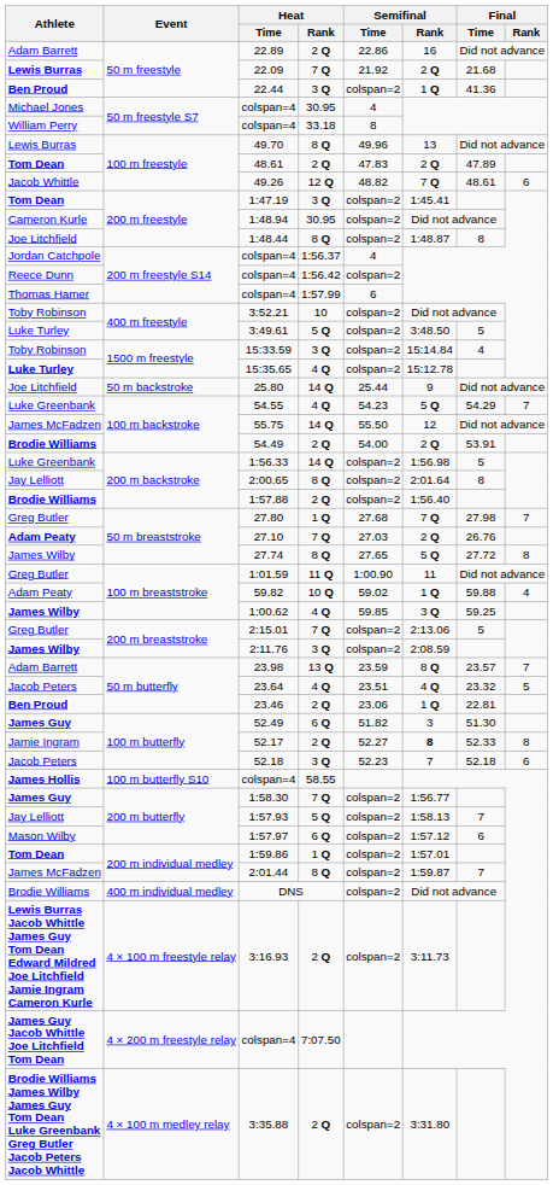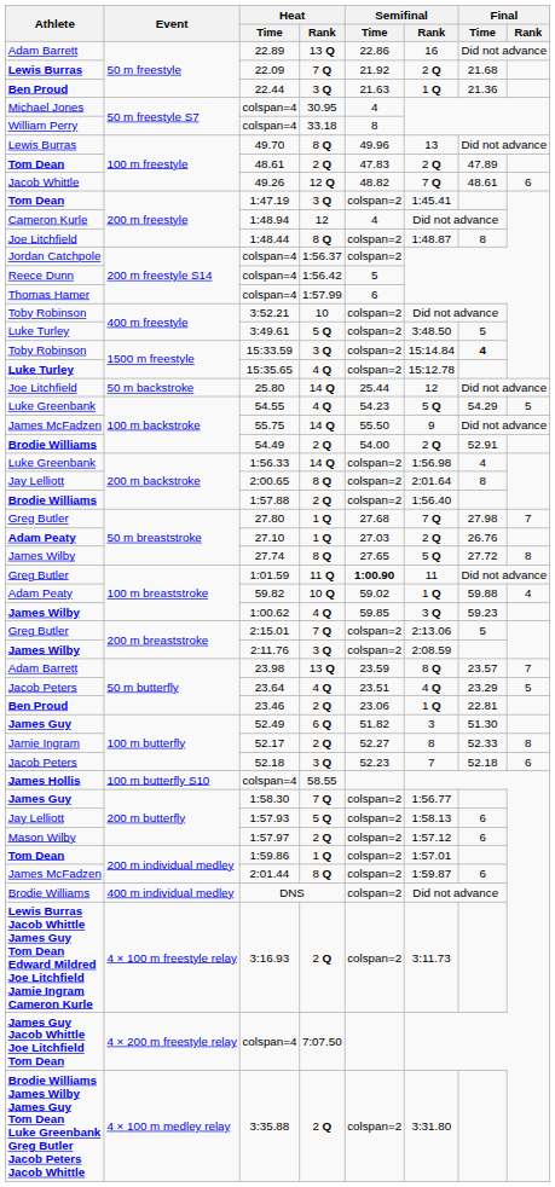22.89 | Heat / Rank: 2 Q -> 13 Q
22.44 | Semifinal / Time: colspan=2 -> 21.63
22.44 | Final / Time: 41.36 -> 21.36
1:48.94 | Heat / Rank: 30.95 -> 12
1:48.94 | Semifinal / Time: colspan=2 -> 4
Jordan Catchpole / colspan=4 | Semifinal / Time: 4 -> colspan=2
Reece Dunn / colspan=4 | Semifinal / Time: colspan=2 -> 5
15:33.59 | Final / Time: normal -> bold
25.80 | Semifinal / Rank: 9 -> 12
54.55 | Final / Rank: 7 -> 5
55.75 | Semifinal / Rank: 12 -> 9
54.49 | Final / Time: 53.91 -> 52.91
1:56.33 | Final / Time: 5 -> 4
27.10 | Heat / Rank: 7 Q -> 1 Q
1:01.59 | Semifinal / Time: normal -> bold
1:00.62 | Final / Time: 59.25 -> 59.23
23.64 | Final / Time: 23.32 -> 23.29
52.17 | Semifinal / Rank: bold -> normal
1:57.93 | Final / Time: 7 -> 6
1:57.97 | Heat / Rank: 6 Q -> 2 Q
2:01.44 | Final / Time: 7 -> 6
